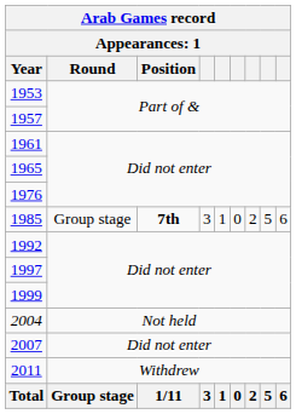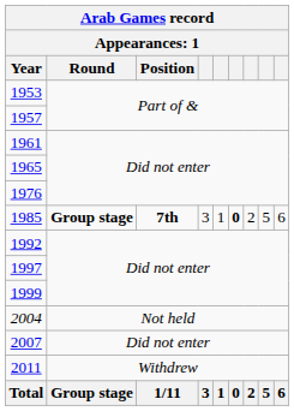1985 | Round: normal -> bold
1985 | column 6: normal -> bold
